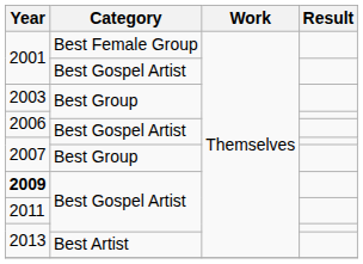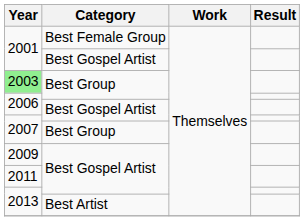2003 | Year: no background -> lightgreen background
2009 | Year: bold -> normal
